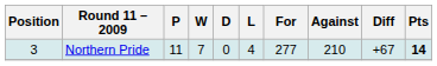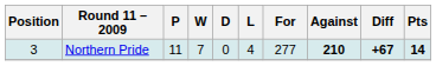Northern Pride | Against: normal -> bold
Northern Pride | Diff: normal -> bold
